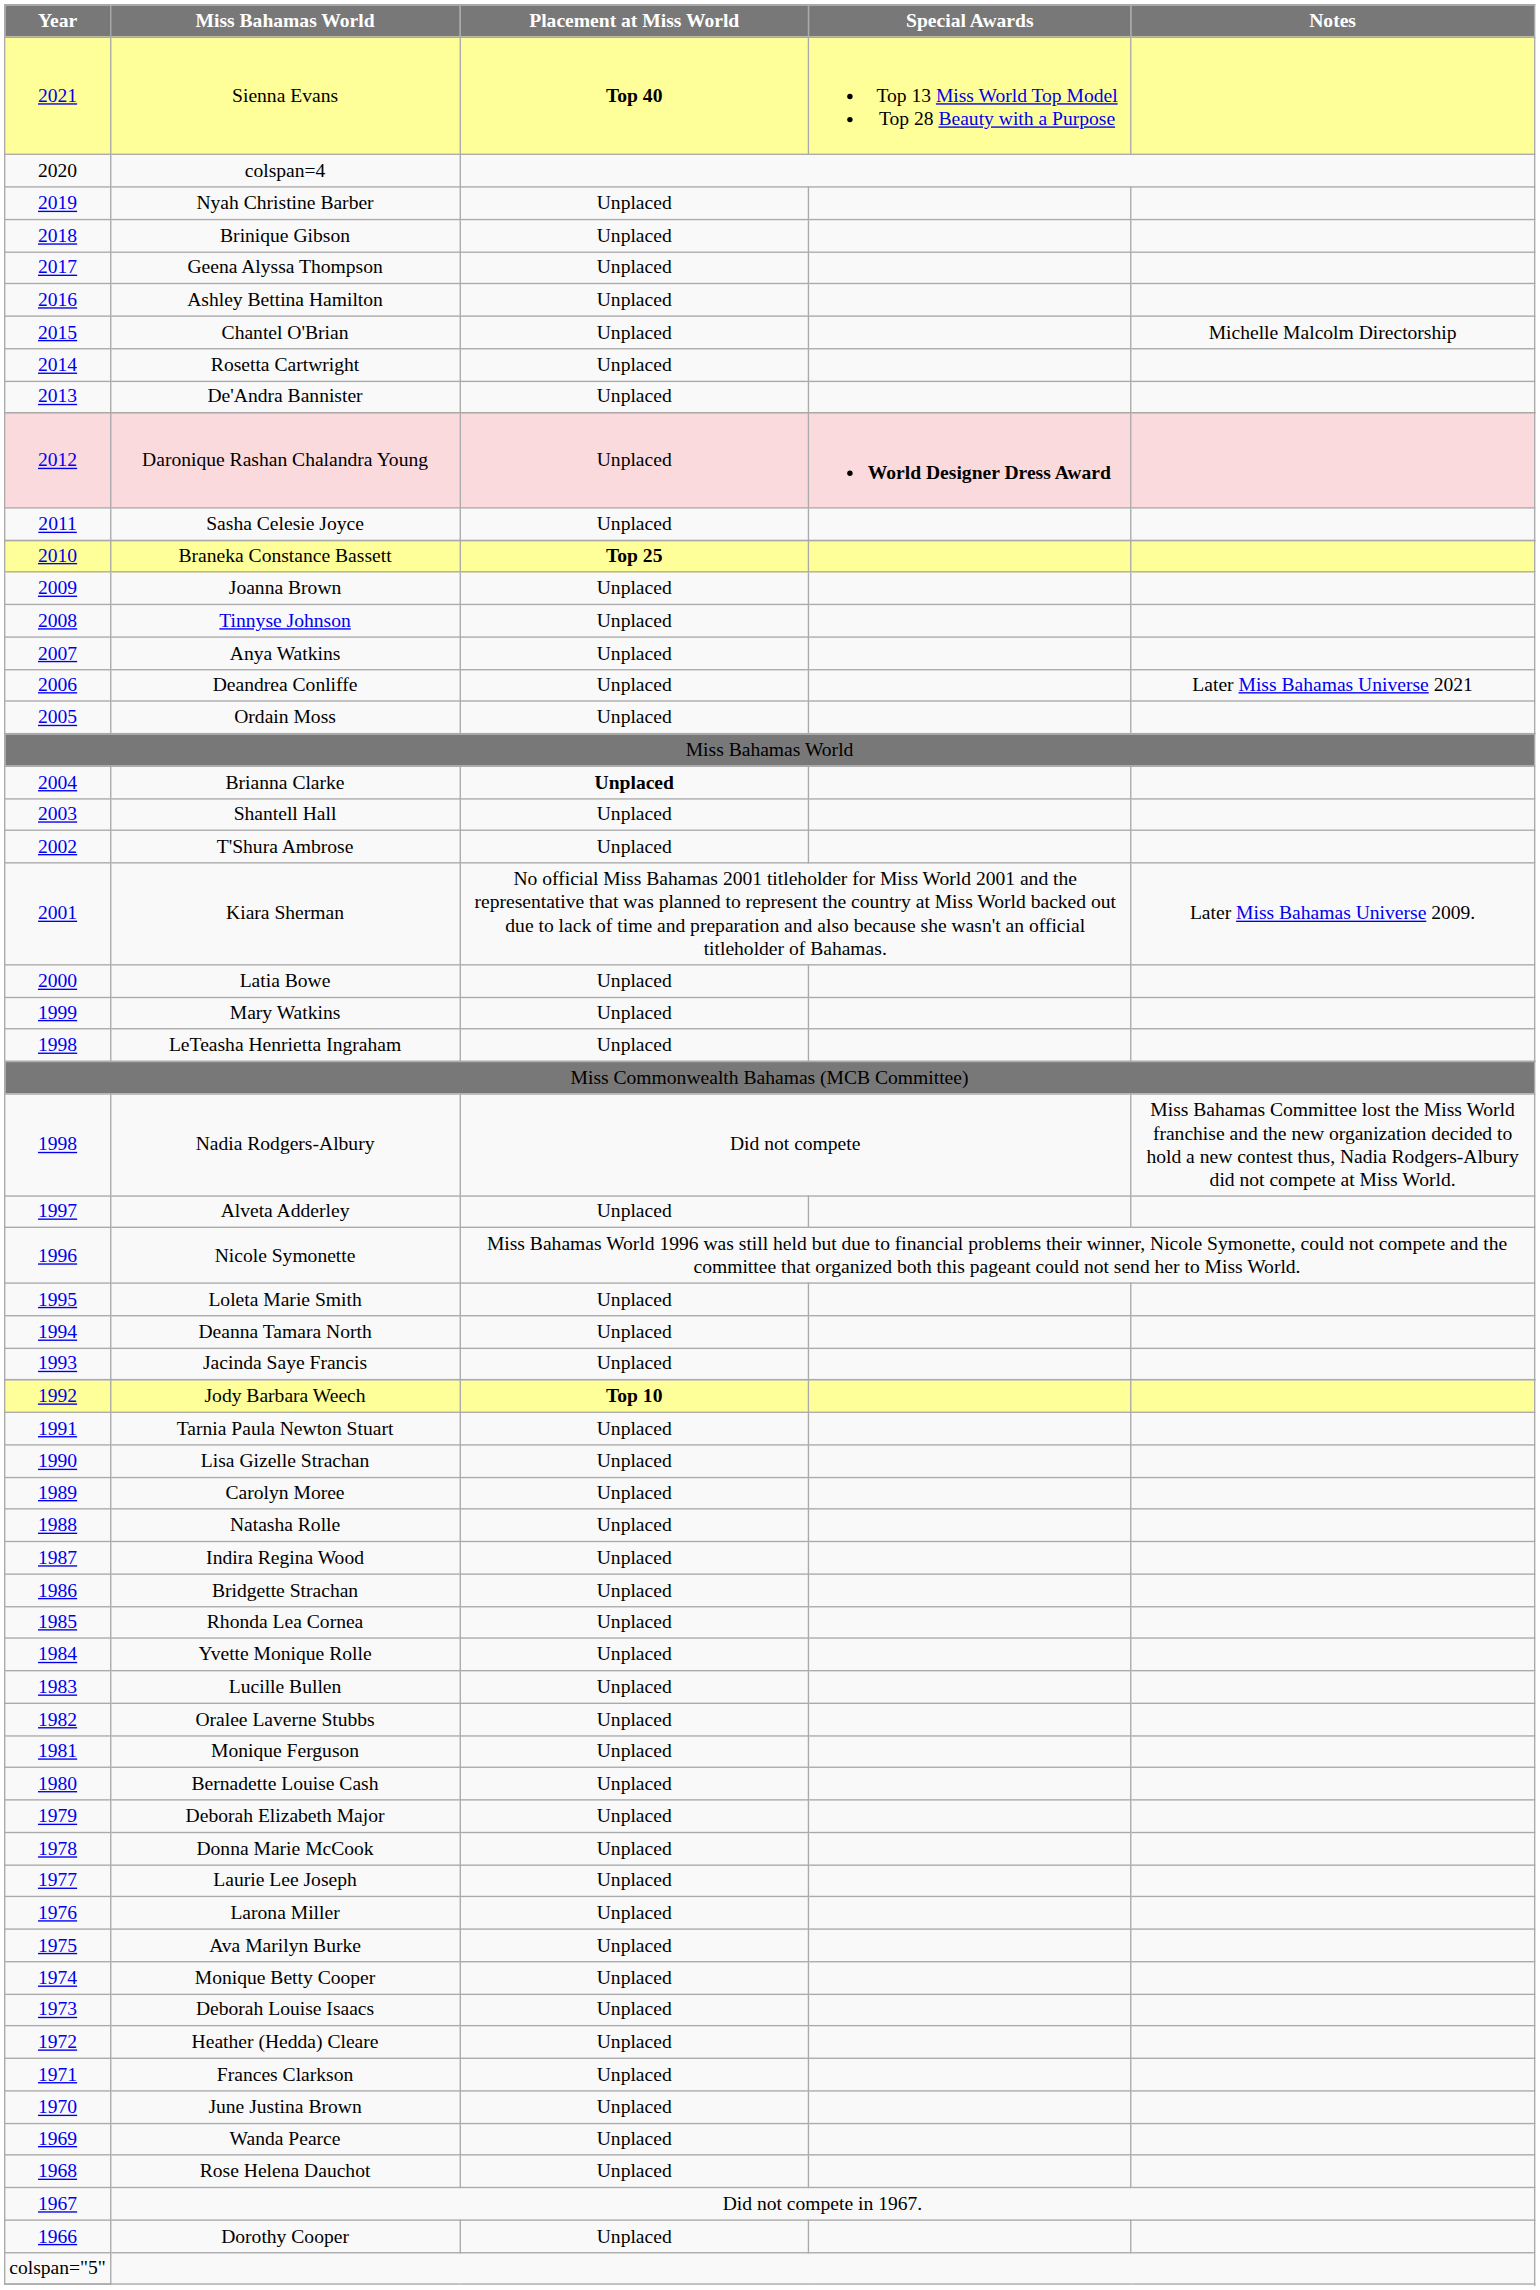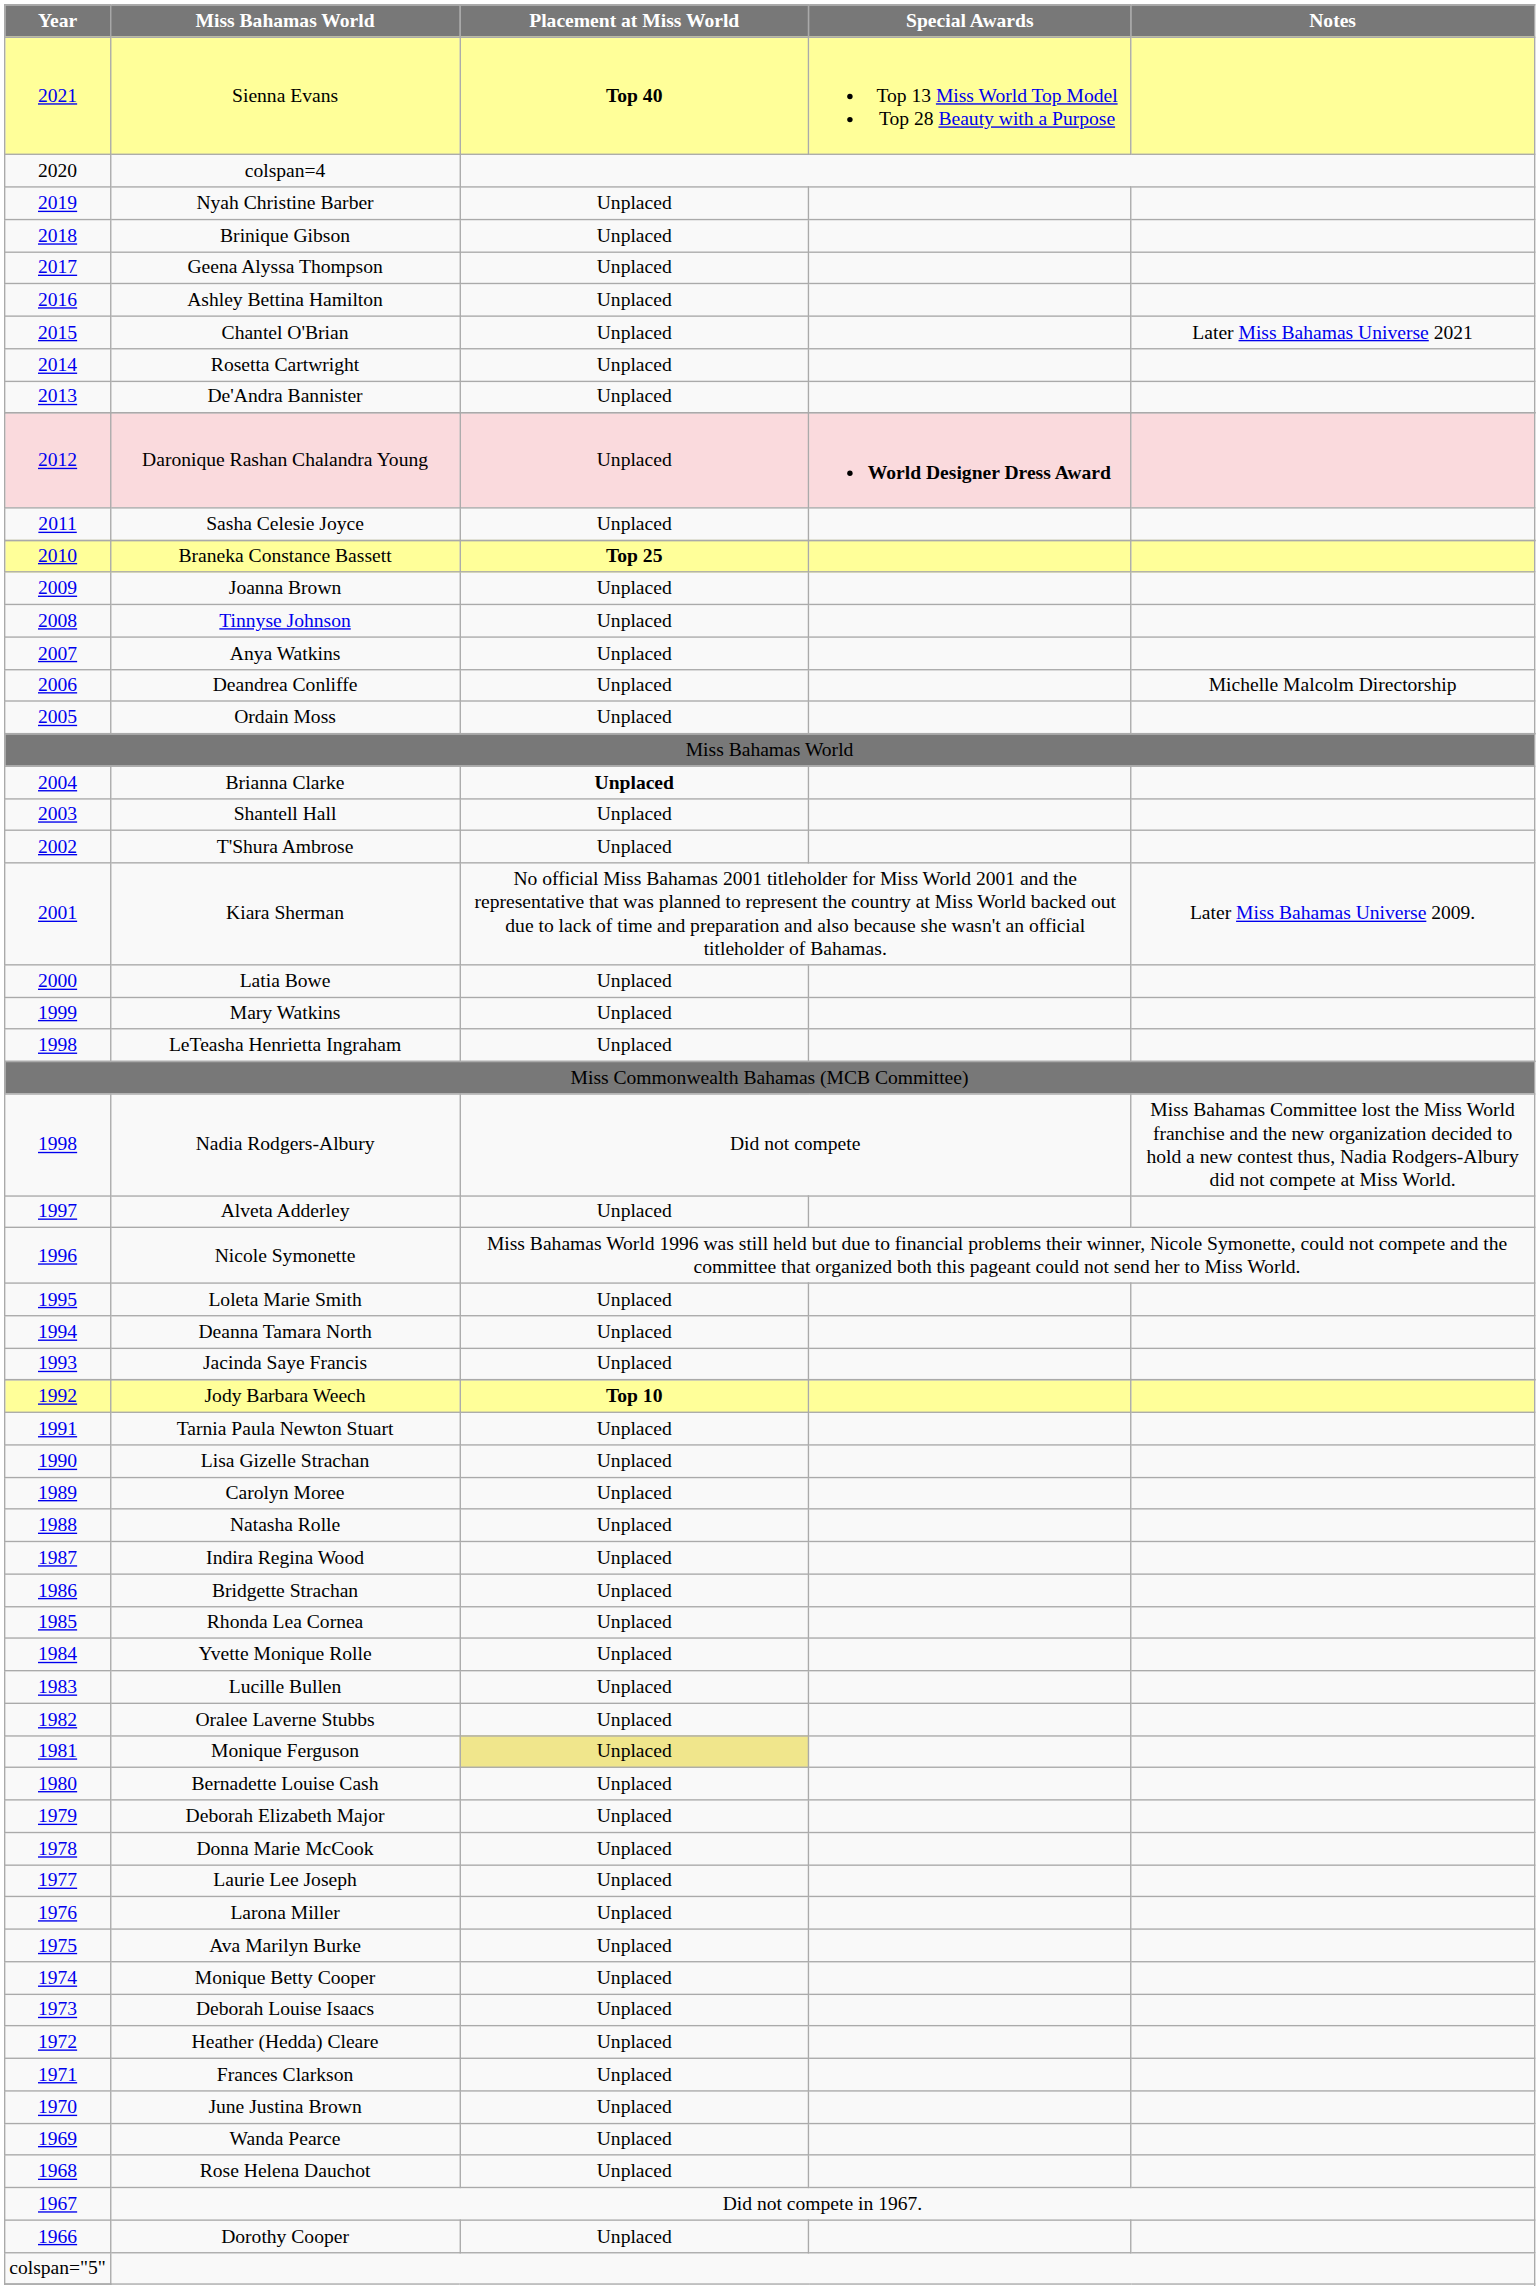Chantel O'Brian | Notes: Michelle Malcolm Directorship -> Later Miss Bahamas Universe 2021
Deandrea Conliffe | Notes: Later Miss Bahamas Universe 2021 -> Michelle Malcolm Directorship
Monique Ferguson | Placement at Miss World: no background -> khaki background
